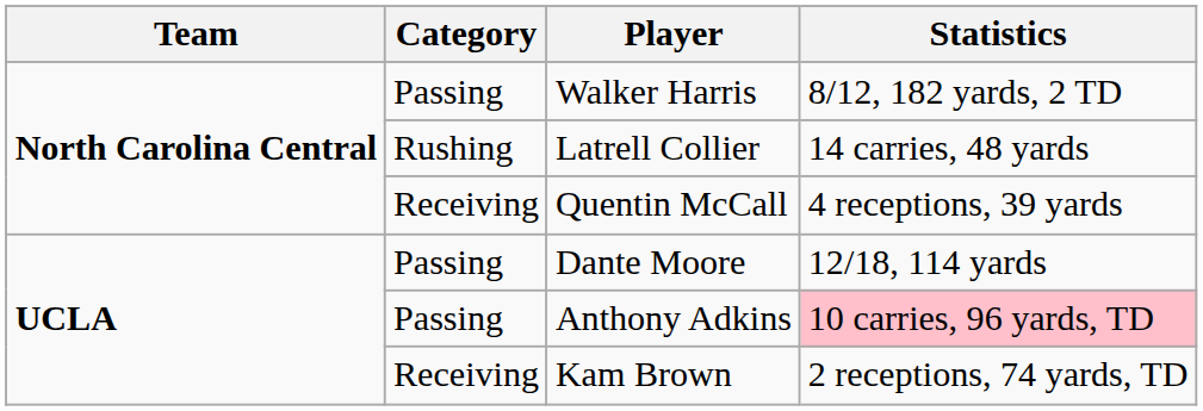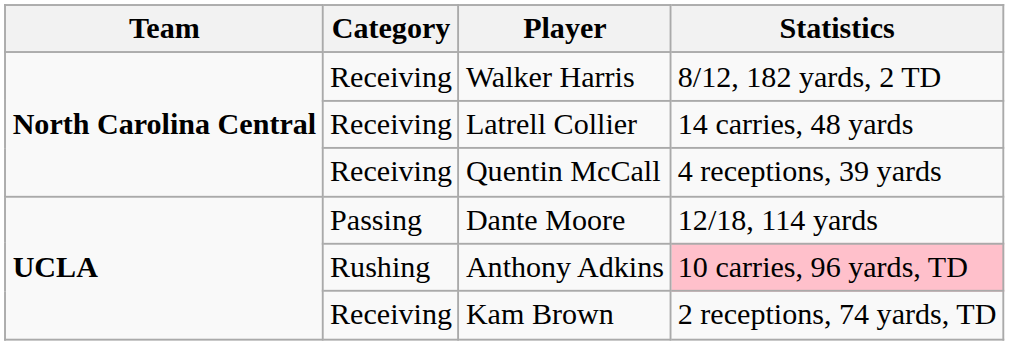Walker Harris | Category: Passing -> Receiving
Latrell Collier | Category: Rushing -> Receiving
Anthony Adkins | Category: Passing -> Rushing
